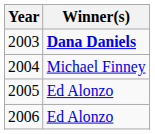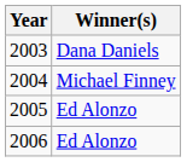2003 | Winner(s): bold -> normal
